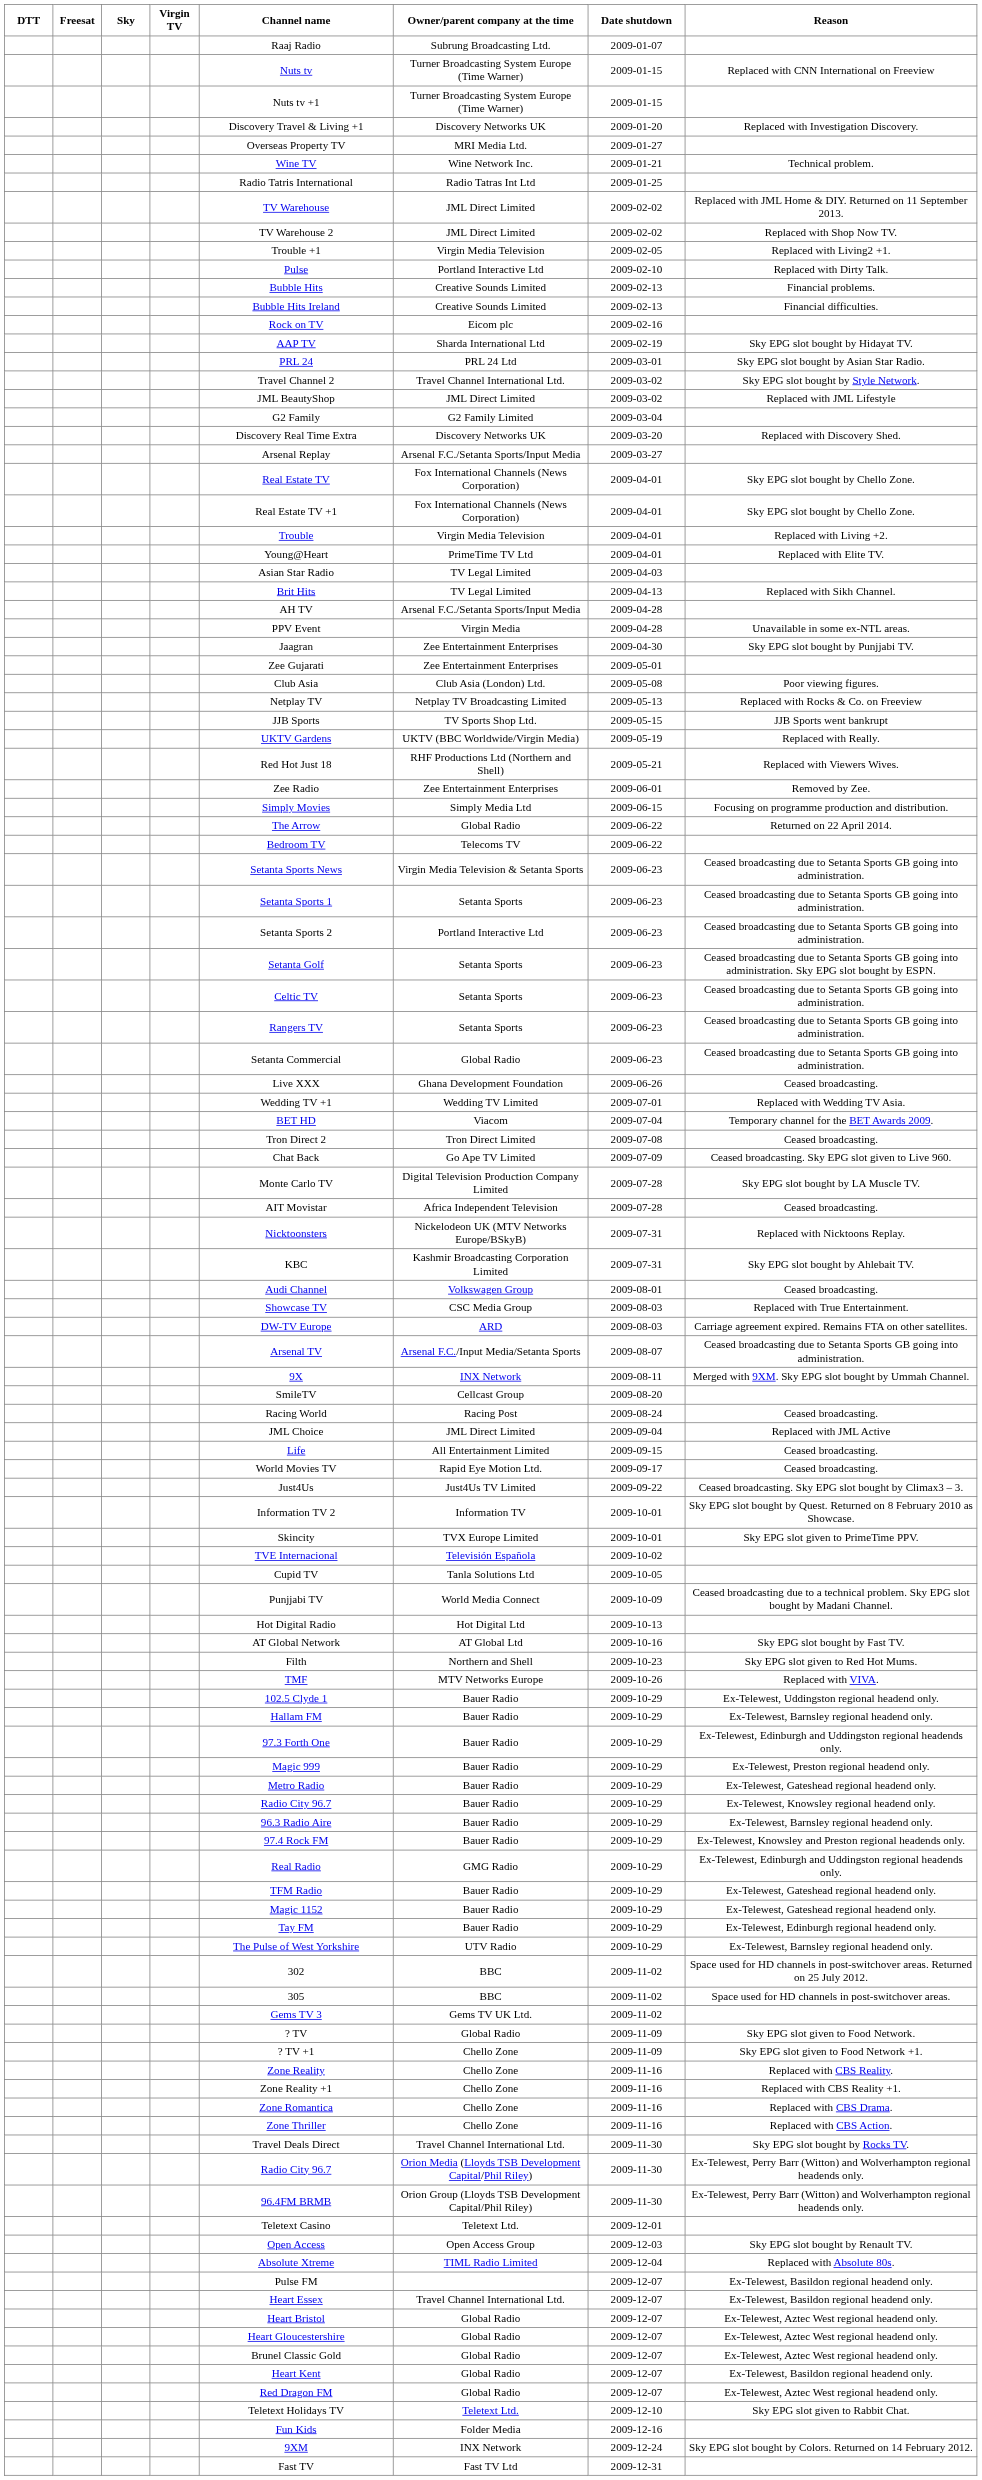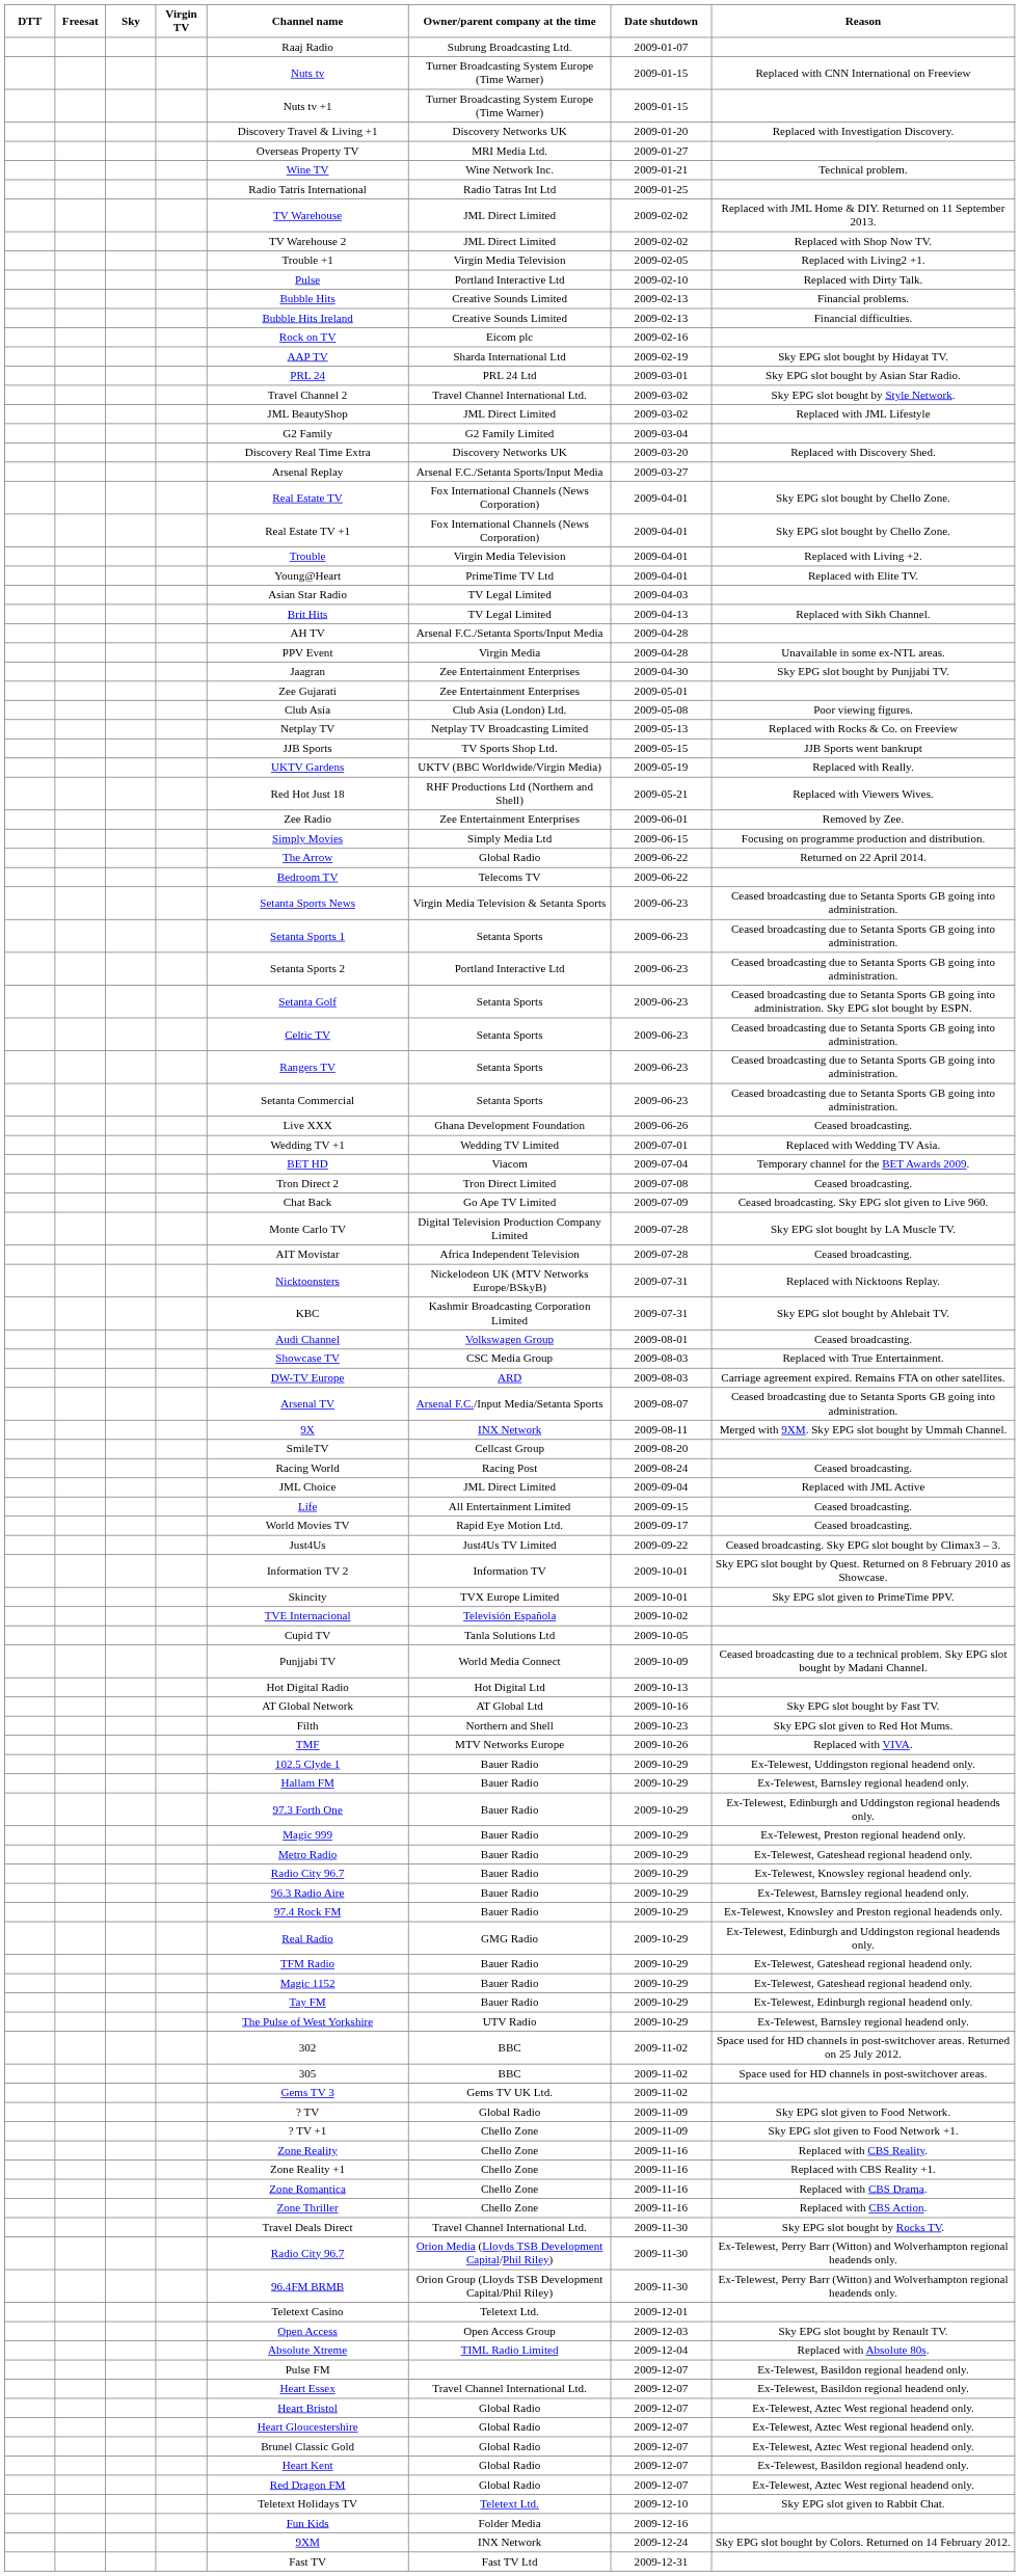row 48 | Owner/parent company at the time: Global Radio -> Setanta Sports
